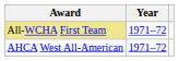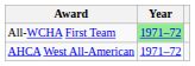row 2 | Award: khaki background -> no background
row 2 | Year: no background -> lightgreen background
